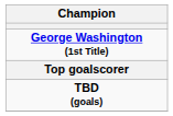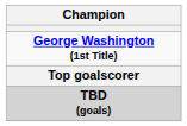row 5 | column 1: no background -> lightgrey background
